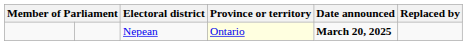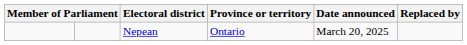Nepean | Province or territory: lightyellow background -> no background
Nepean | Date announced: bold -> normal
